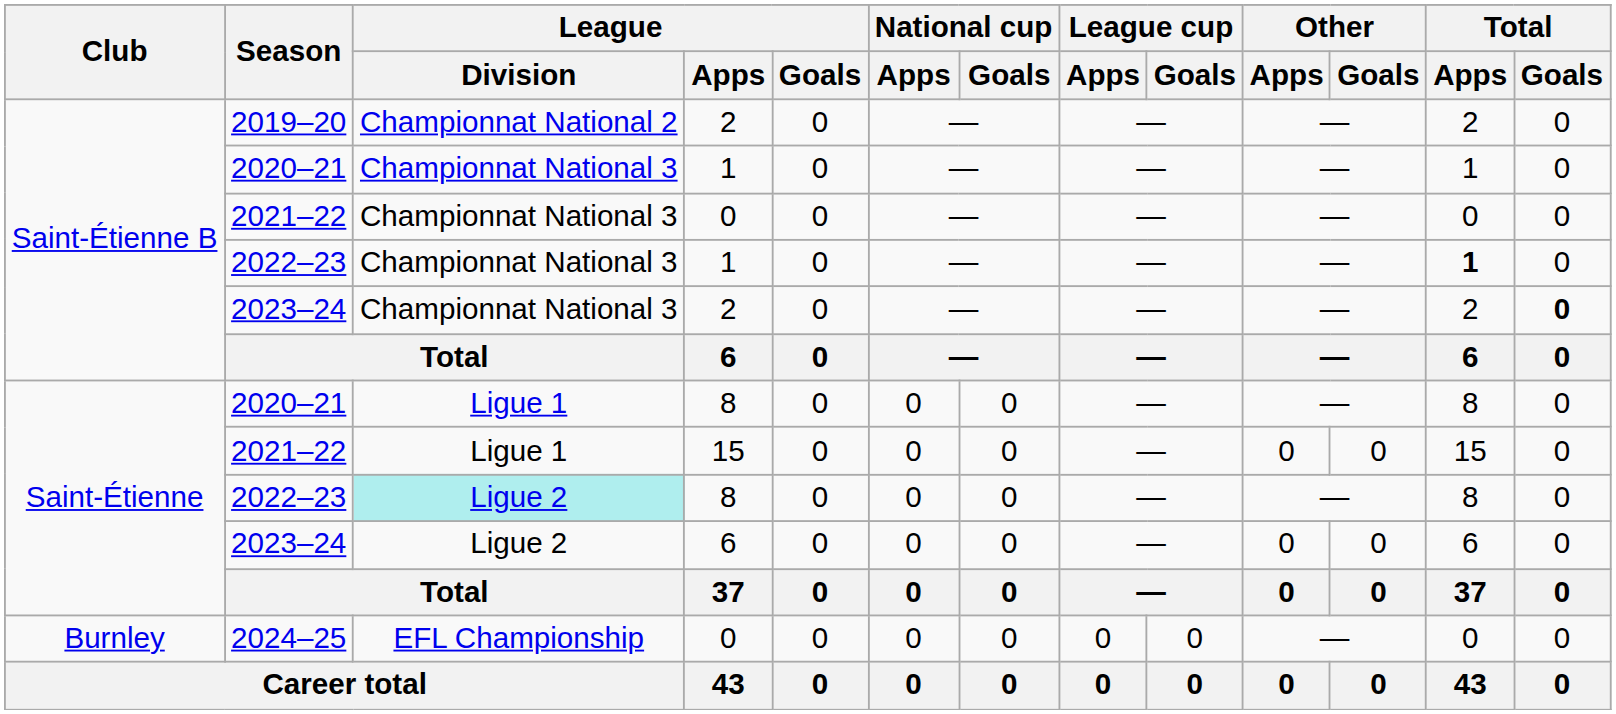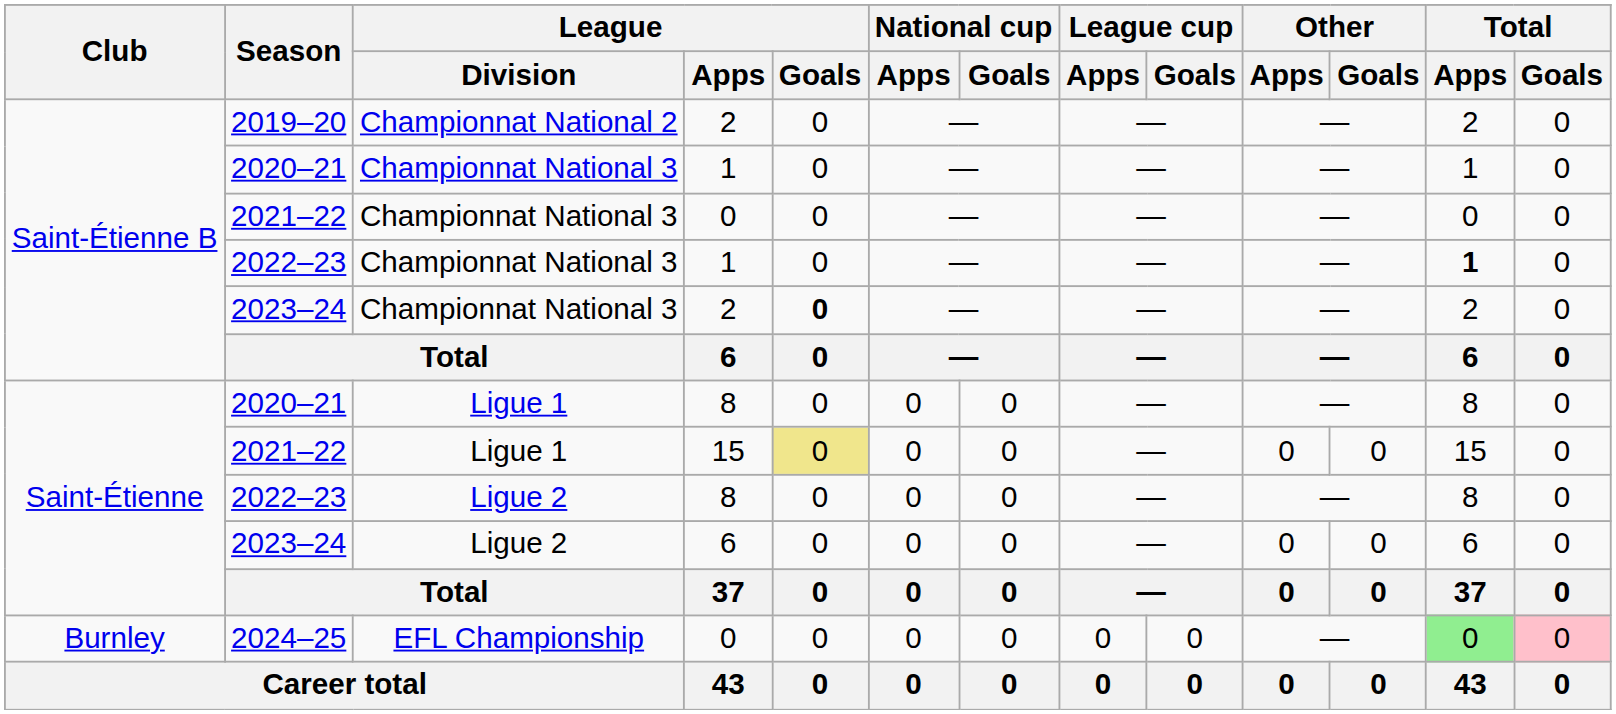2023–24 / 2 | League / Goals: normal -> bold
2023–24 / 2 | Total / Goals: bold -> normal
2021–22 / 15 | League / Goals: no background -> khaki background
2022–23 / 8 | League / Division: paleturquoise background -> no background
2024–25 | Total / Apps: no background -> lightgreen background
2024–25 | Total / Goals: no background -> pink background
